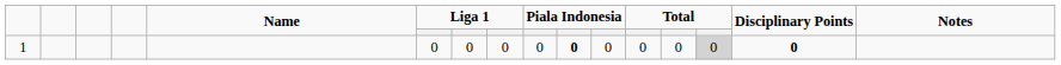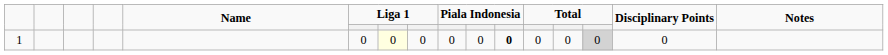1 | column 7: no background -> lightyellow background
1 | column 10: bold -> normal
1 | column 11: normal -> bold
1 | Disciplinary Points: bold -> normal
